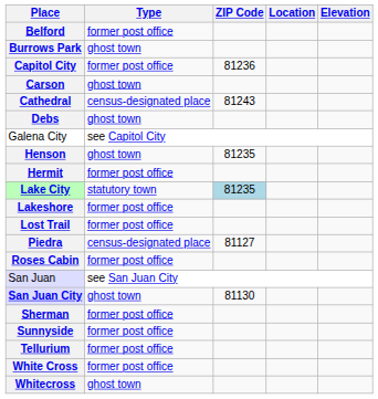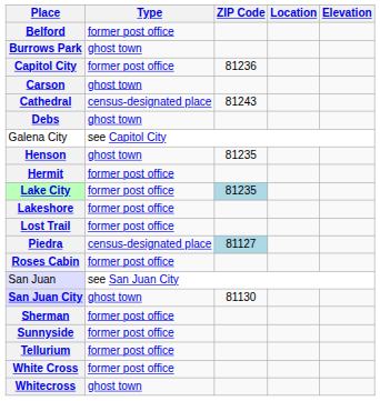Lake City | Type: statutory town -> former post office
Piedra | ZIP Code: no background -> lightblue background
